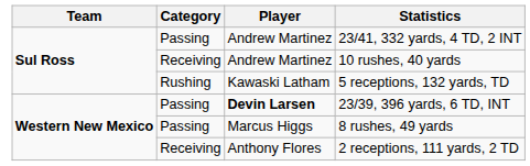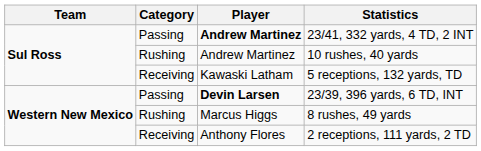23/41, 332 yards, 4 TD, 2 INT | Player: normal -> bold
10 rushes, 40 yards | Category: Receiving -> Rushing
5 receptions, 132 yards, TD | Category: Rushing -> Receiving
8 rushes, 49 yards | Category: Passing -> Rushing
